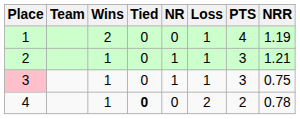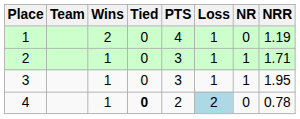columns swapped: NR <-> PTS
row 3 | NRR: 1.21 -> 1.71
row 4 | Place: pink background -> no background
row 4 | NRR: 0.75 -> 1.95
row 5 | Loss: no background -> lightblue background
